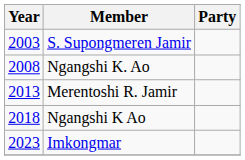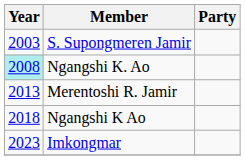Ngangshi K. Ao | Year: no background -> paleturquoise background
